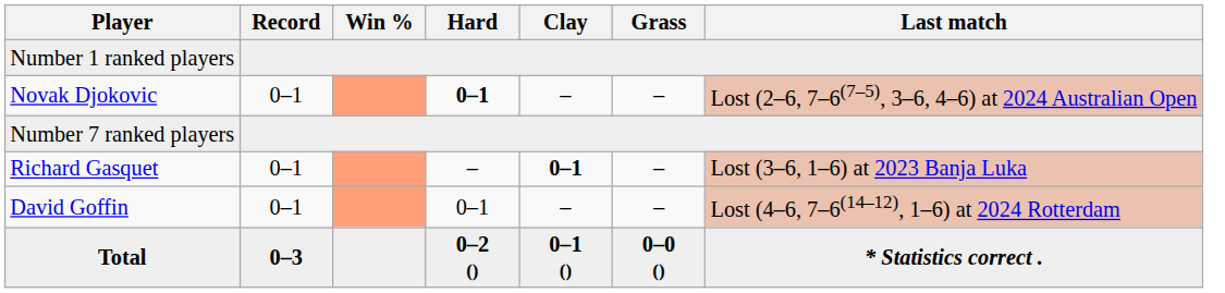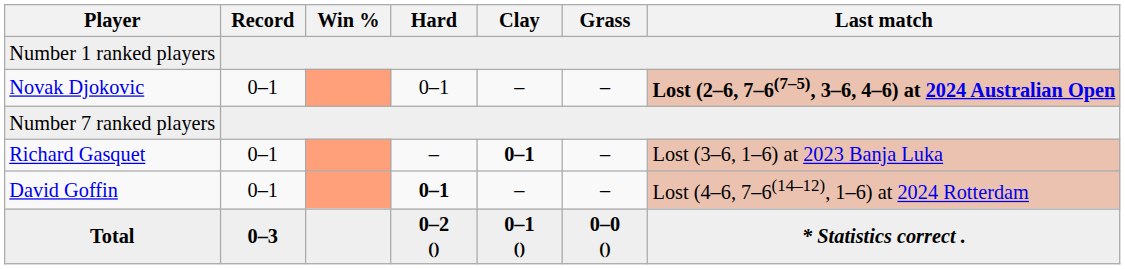Novak Djokovic | Hard: bold -> normal
Novak Djokovic | Last match: normal -> bold
David Goffin | Hard: normal -> bold
